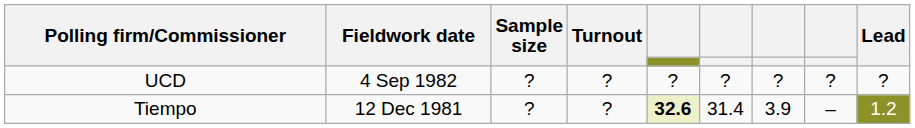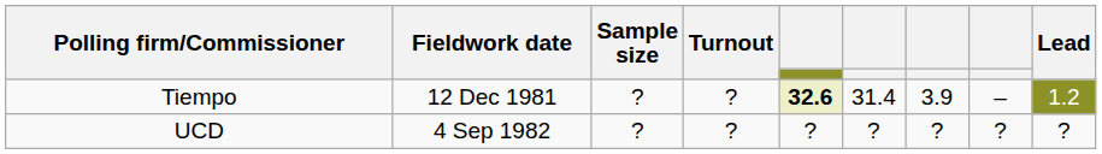rows swapped: UCD <-> Tiempo
